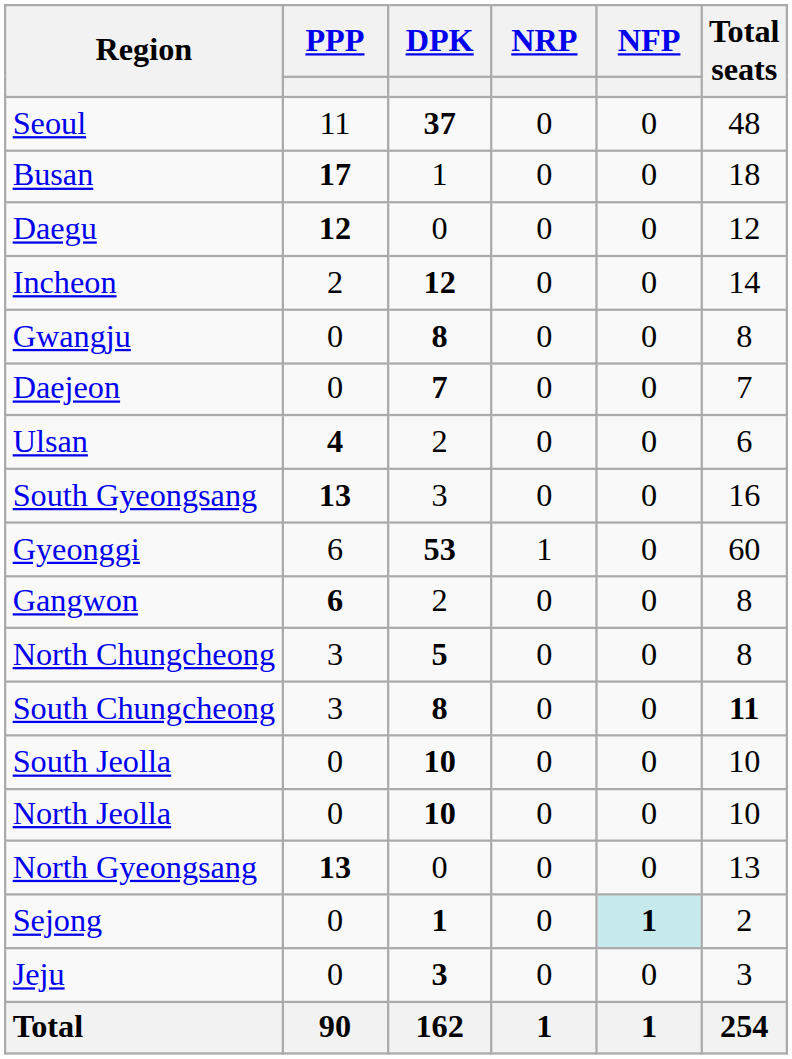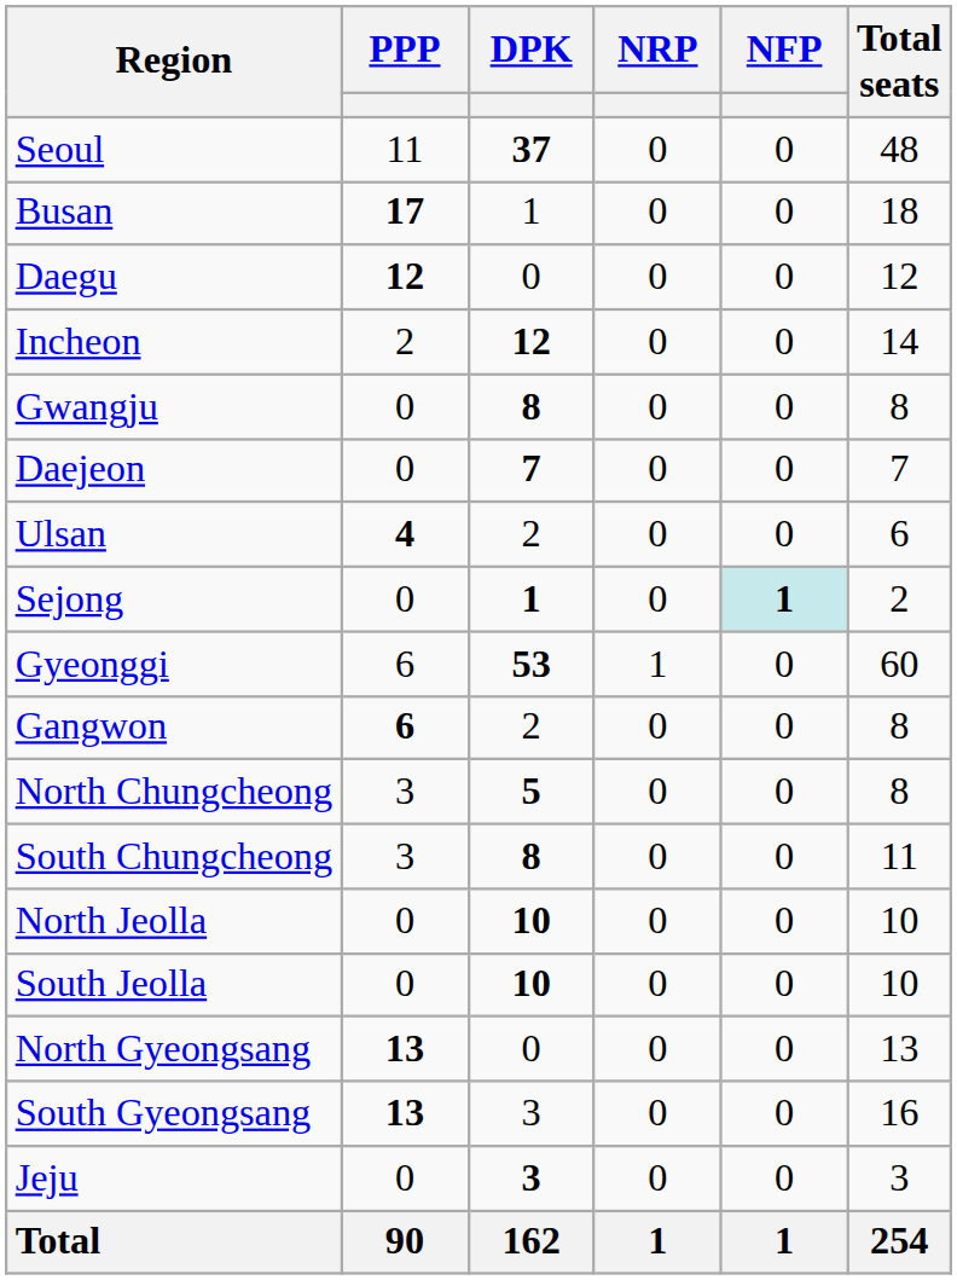rows swapped: Sejong <-> South Gyeongsang
South Chungcheong | Total seats: bold -> normal
rows swapped: North Jeolla <-> South Jeolla
